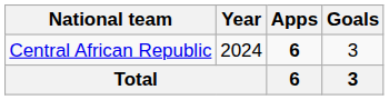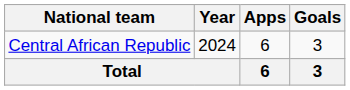Central African Republic | Apps: bold -> normal
